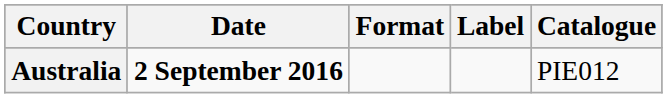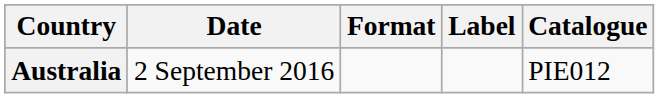Australia | Date: bold -> normal
